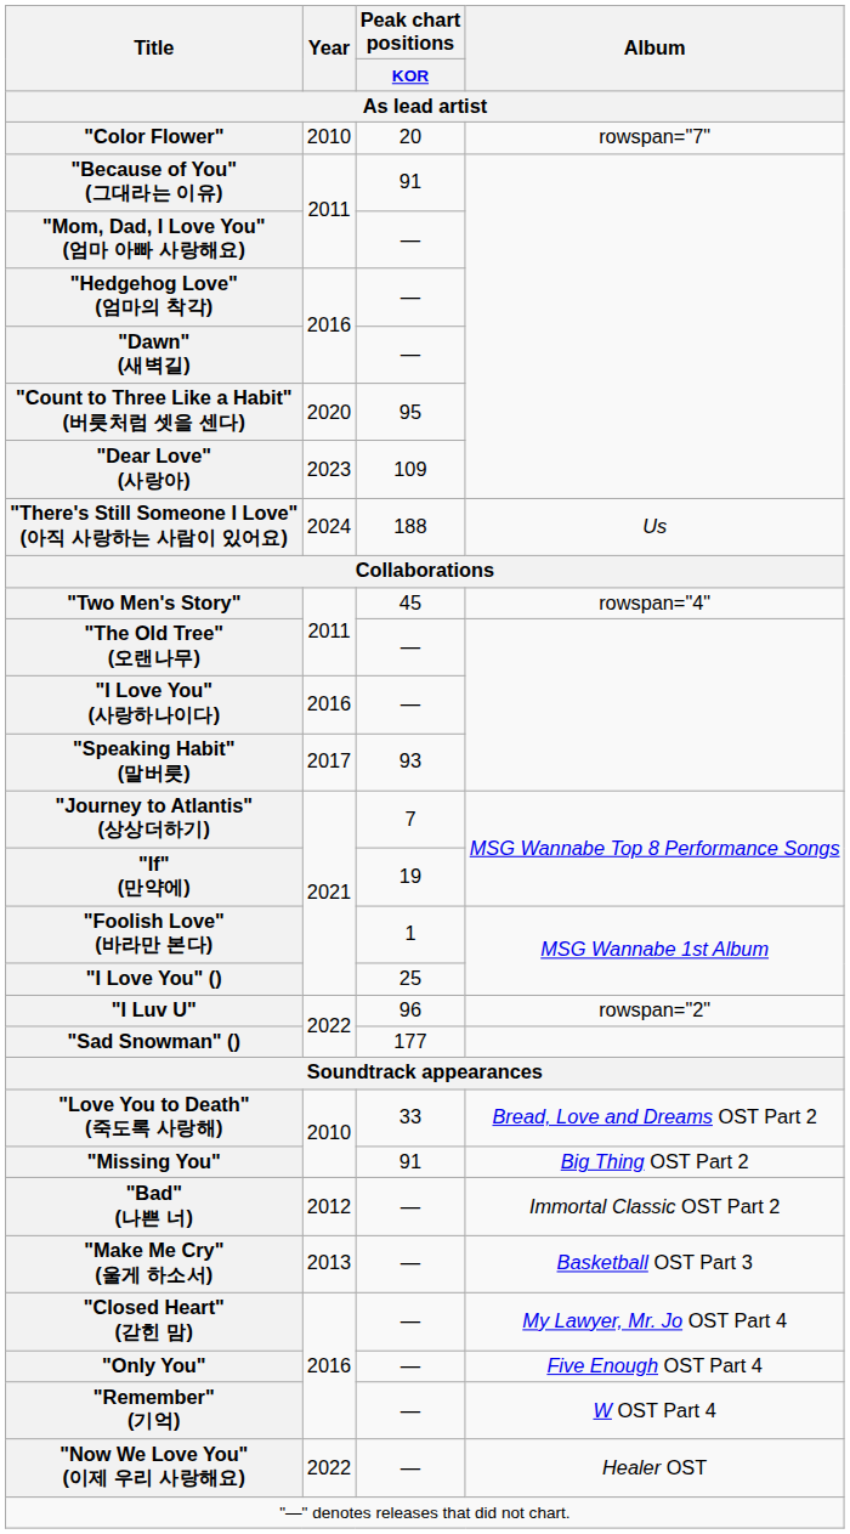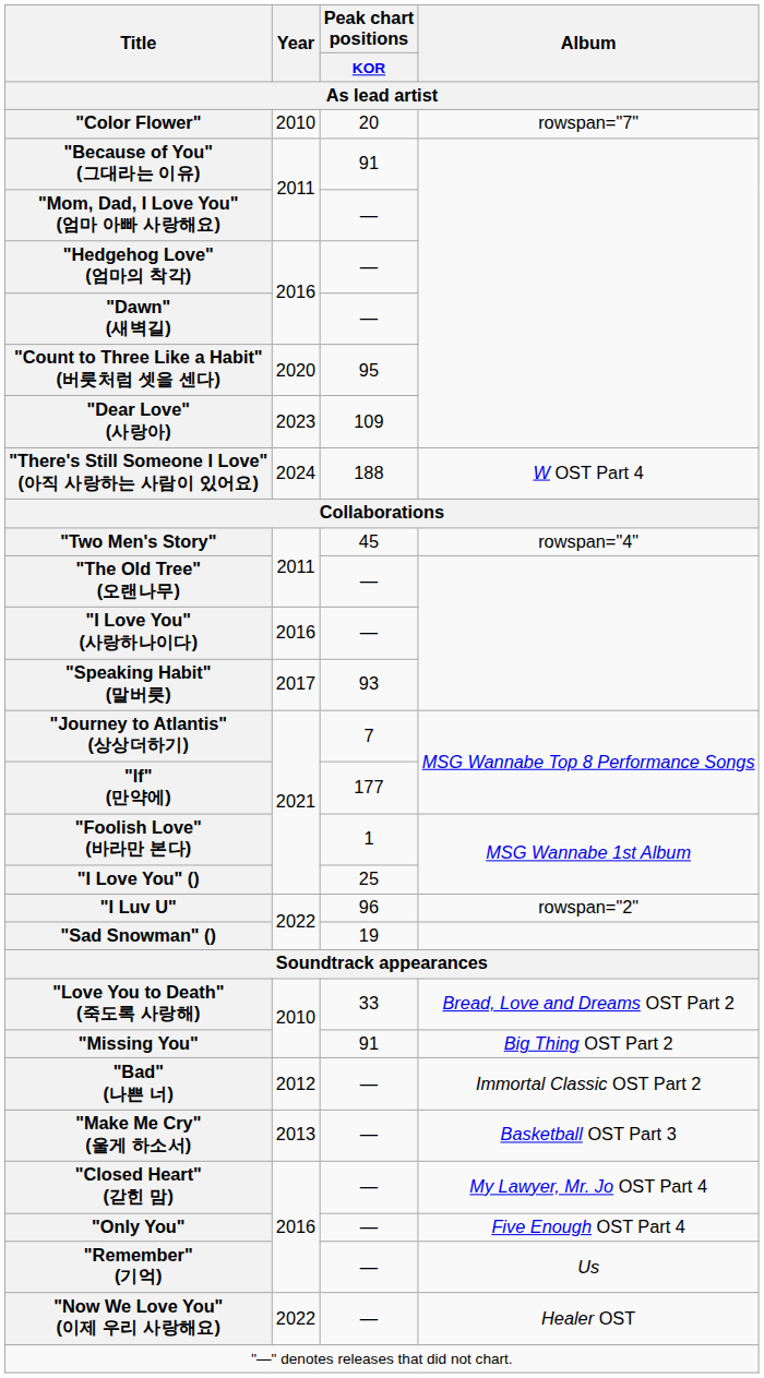"There's Still Someone I Love" (아직 사랑하는 사람이 있어요) | Album: Us -> W OST Part 4
"If" (만약에) | Peak chart positions / KOR: 19 -> 177
"Sad Snowman" () | Peak chart positions / KOR: 177 -> 19
"Remember" (기억) | Album: W OST Part 4 -> Us
